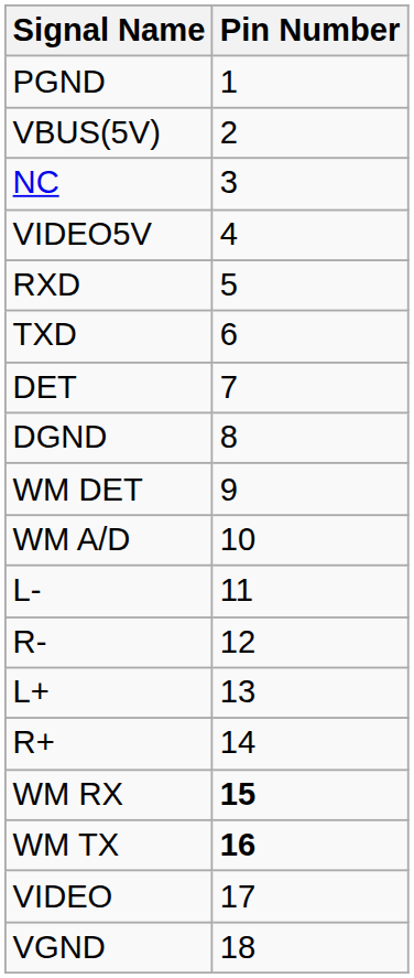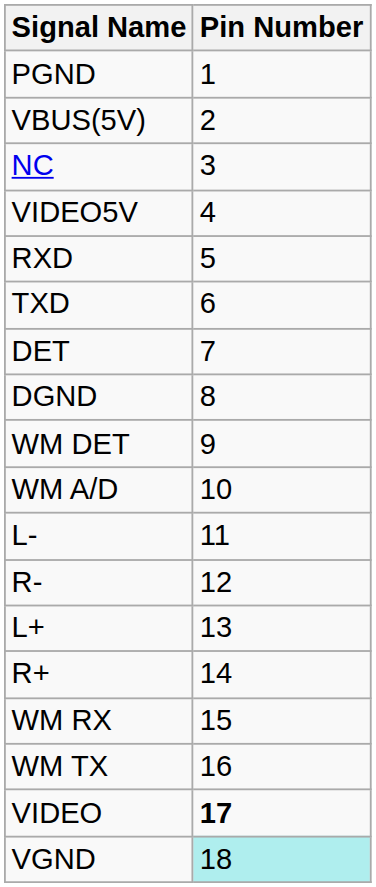WM RX | Pin Number: bold -> normal
WM TX | Pin Number: bold -> normal
VIDEO | Pin Number: normal -> bold
VGND | Pin Number: no background -> paleturquoise background
